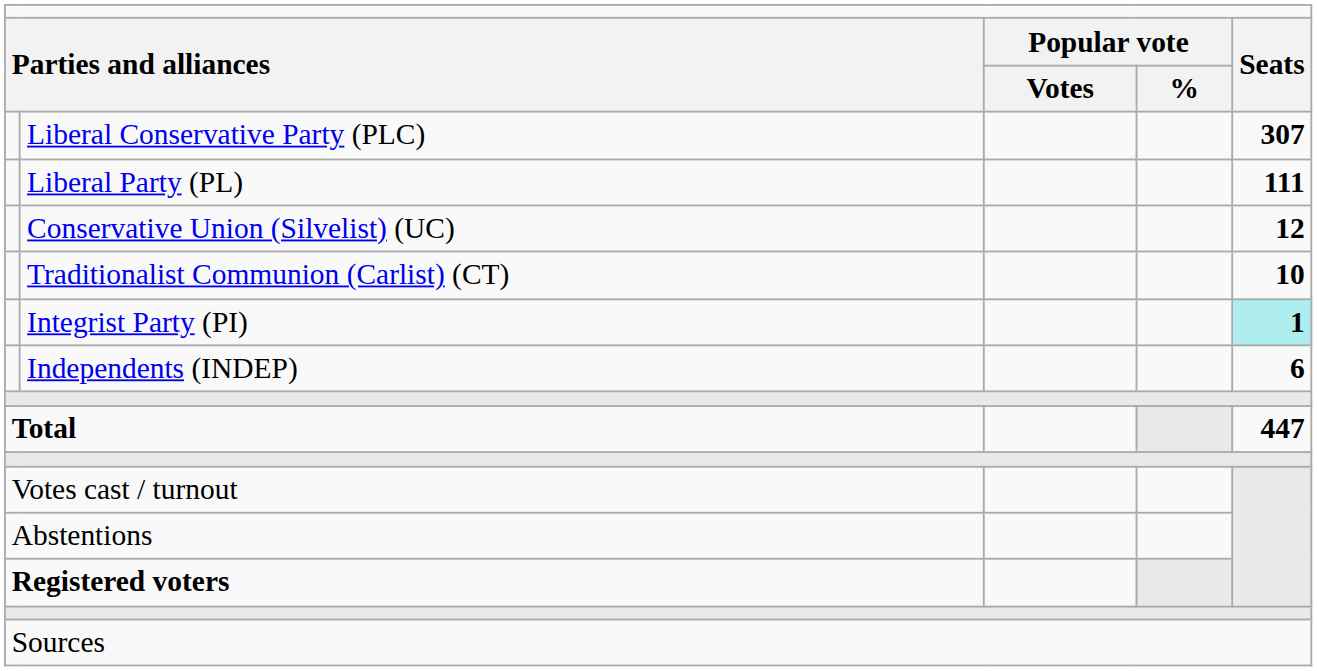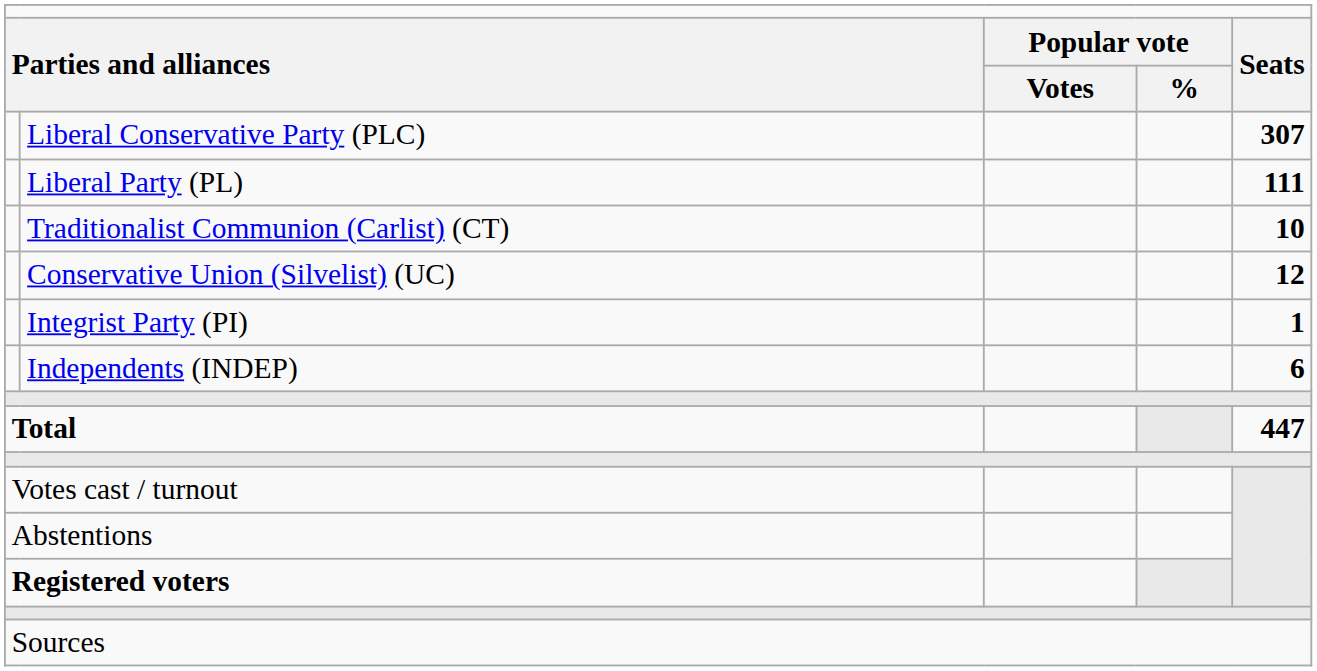rows swapped: Conservative Union (Silvelist) (UC) <-> Traditionalist Communion (Carlist) (CT)
Integrist Party (PI) | column 5: paleturquoise background -> no background
